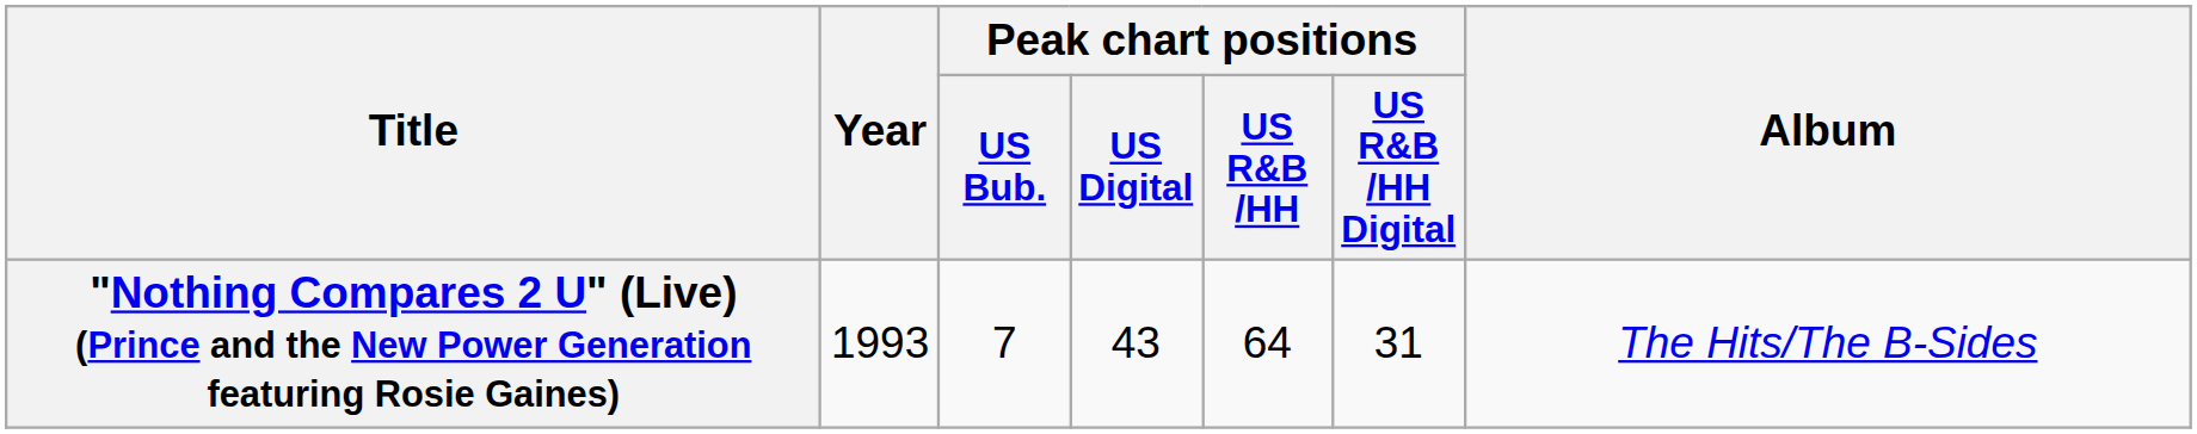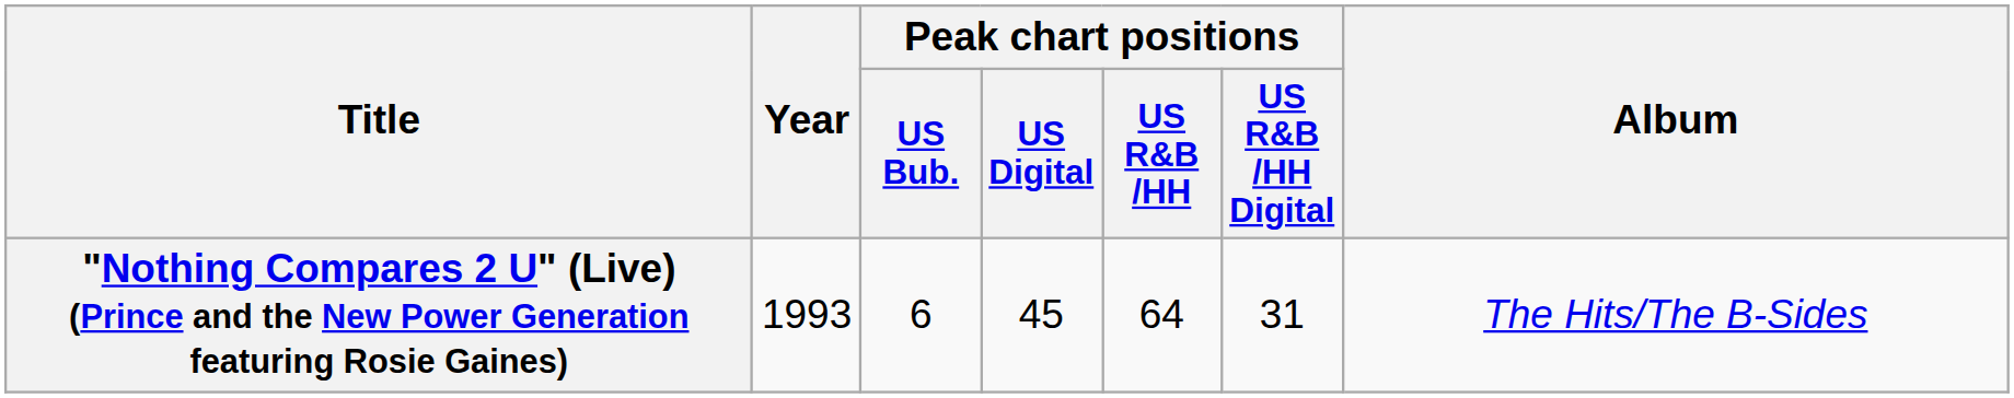row 3 | Peak chart positions / US Bub.: 7 -> 6
row 3 | Peak chart positions / US Digital: 43 -> 45
